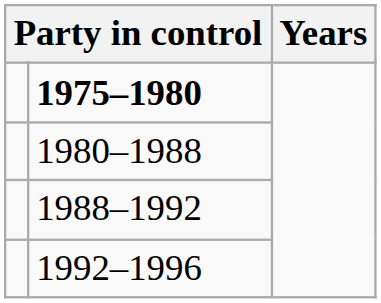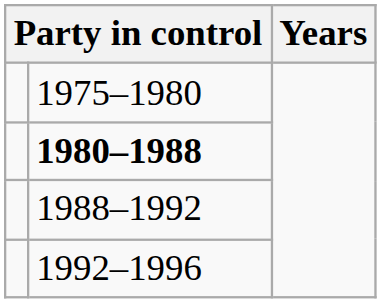1975–1980 | column 2: bold -> normal
1980–1988 | column 2: normal -> bold
